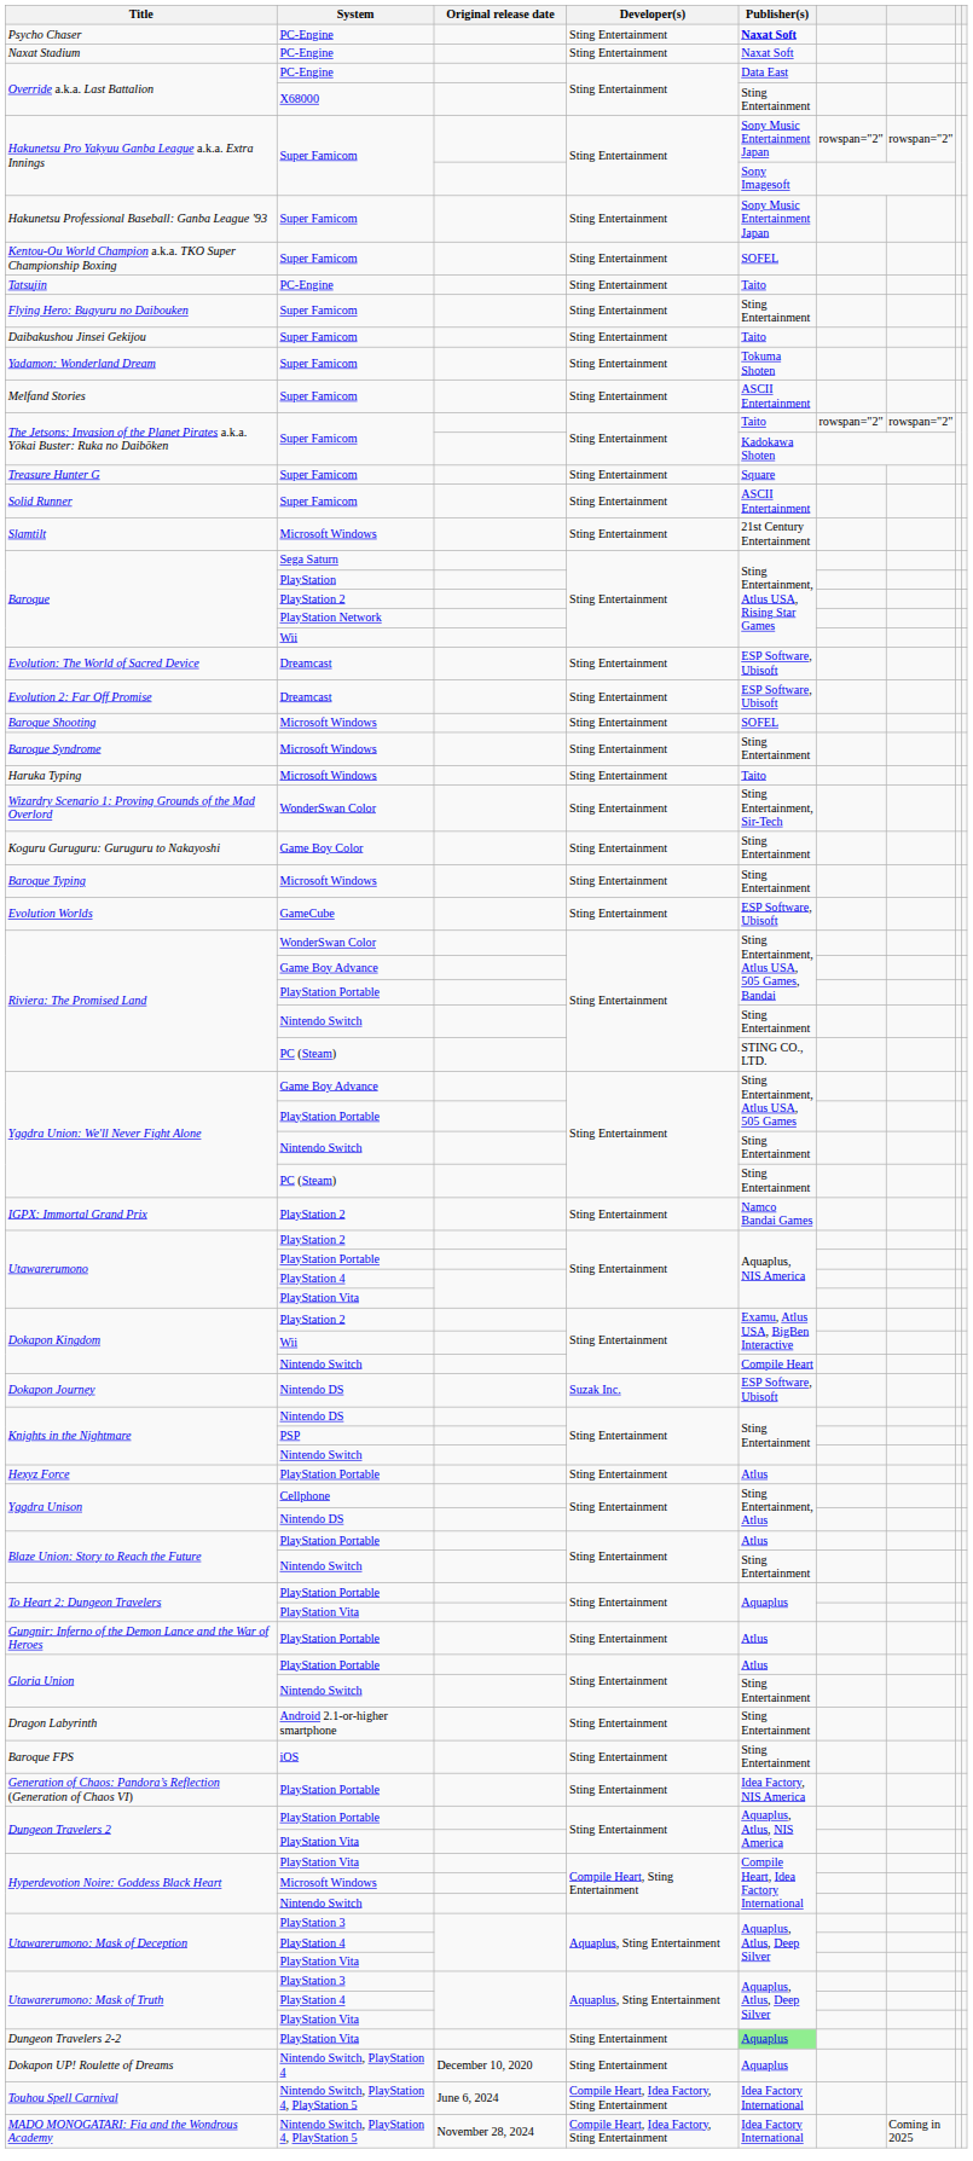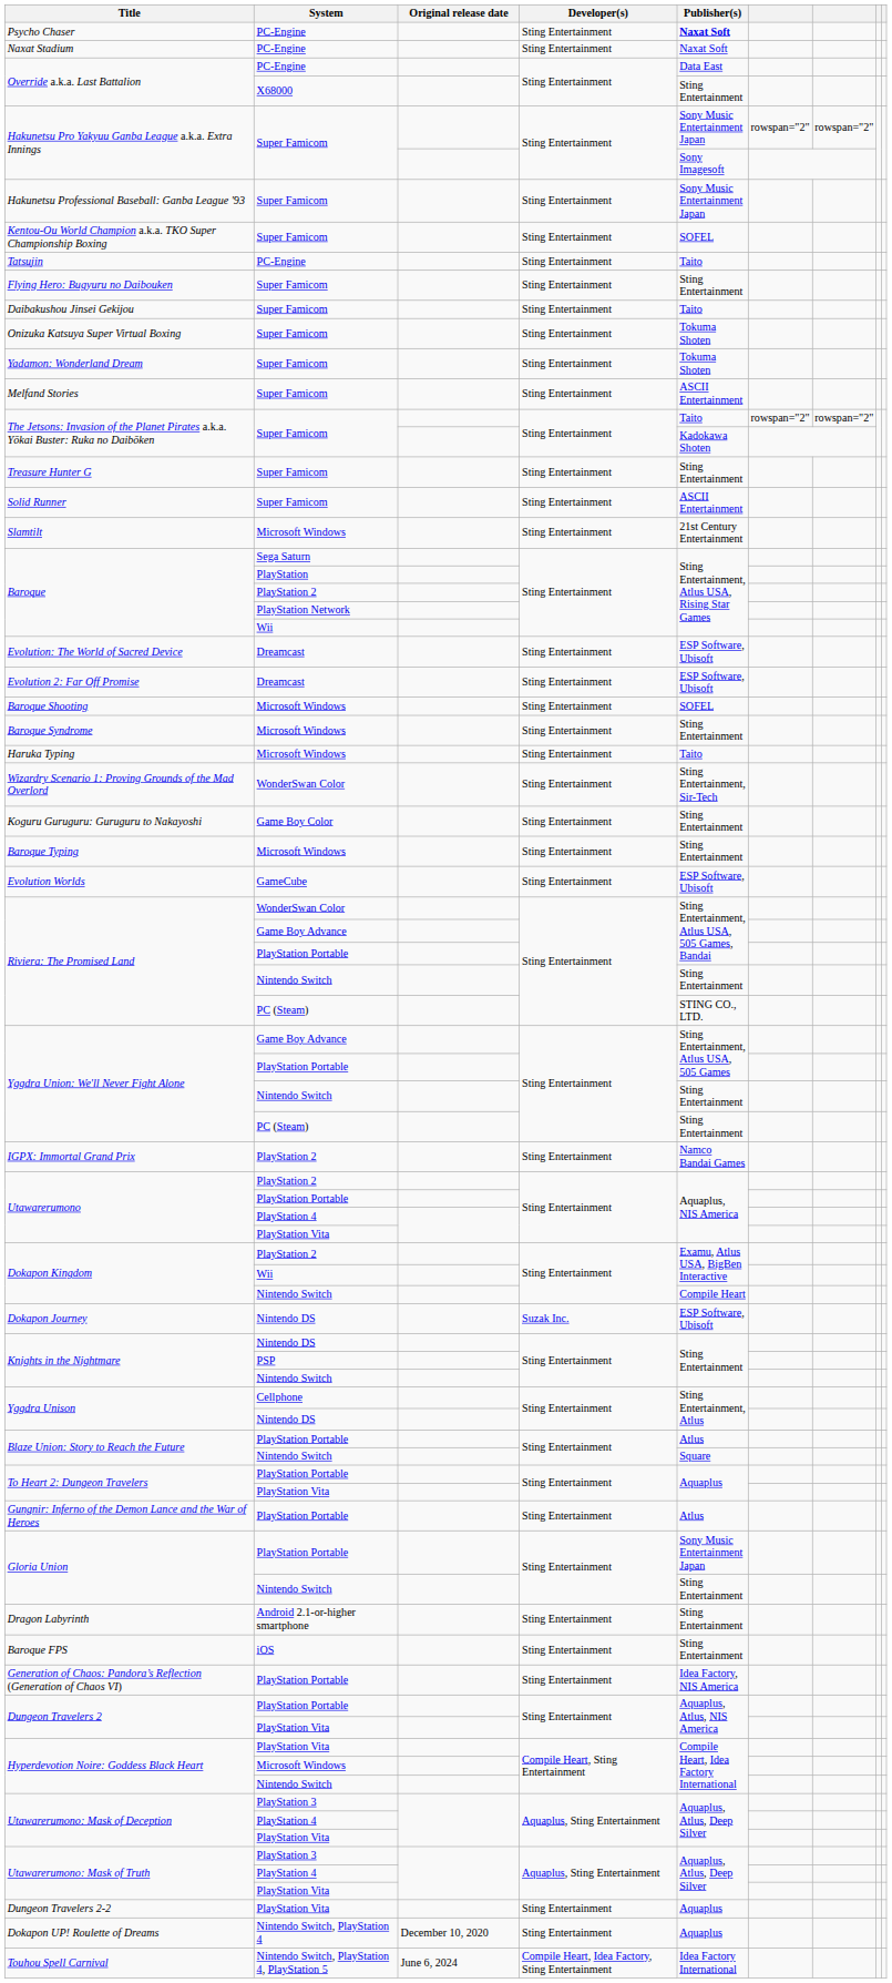+ row: Onizuka Katsuya Super Virtual Boxing | Super Famicom | Sting Entertainment | Tokuma Shoten
Treasure Hunter G | Publisher(s): Square -> Sting Entertainment
- row: Hexyz Force | PlayStation Portable | Sting Entertainment | Atlus
Blaze Union: Story to Reach the Future / Nintendo Switch | Publisher(s): Sting Entertainment -> Square
Gloria Union / PlayStation Portable | Publisher(s): Atlus -> Sony Music Entertainment Japan
Dungeon Travelers 2-2 | Publisher(s): lightgreen background -> no background
- row: MADO MONOGATARI: Fia and the Wondrous Academy | Nintendo Switch, PlayStation 4, PlayStation 5 | November 28, 2024 | Compile Heart, Idea Factory, Sting Entertainment | Idea Factory International | Coming in 2025
